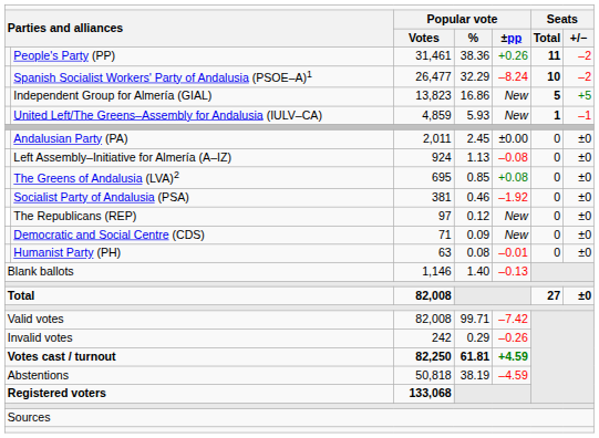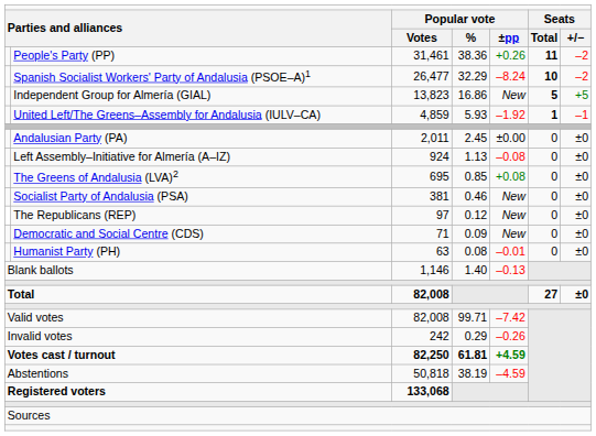United Left/The Greens–Assembly for Andalusia (IULV–CA) | column 5: New -> –1.92
Socialist Party of Andalusia (PSA) | column 5: –1.92 -> New
